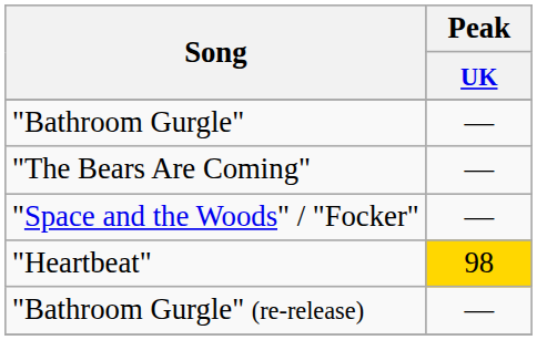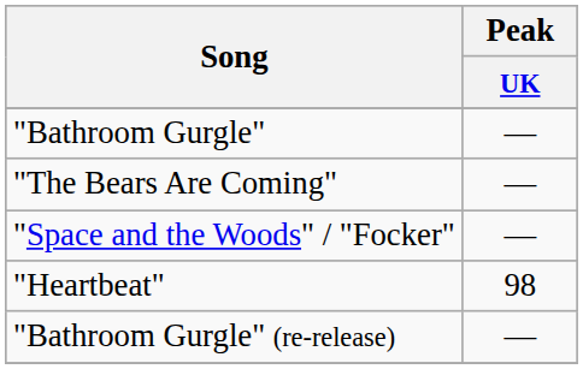"Heartbeat" | Peak / UK: gold background -> no background
